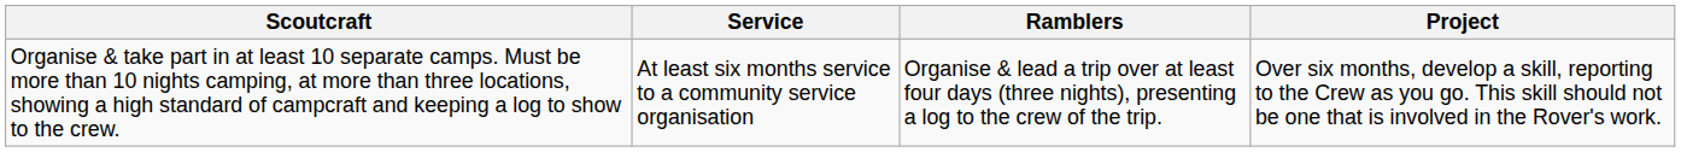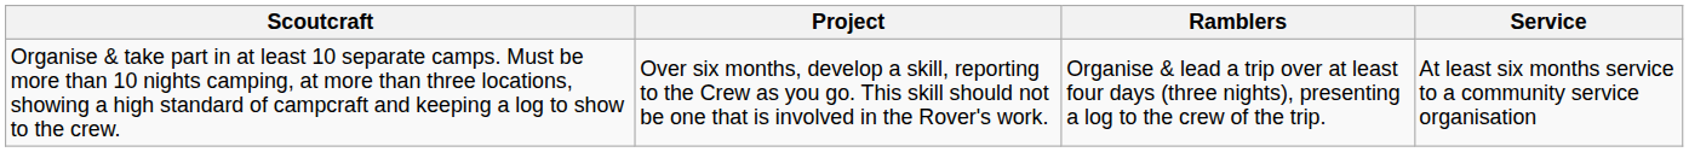columns swapped: Service <-> Project
